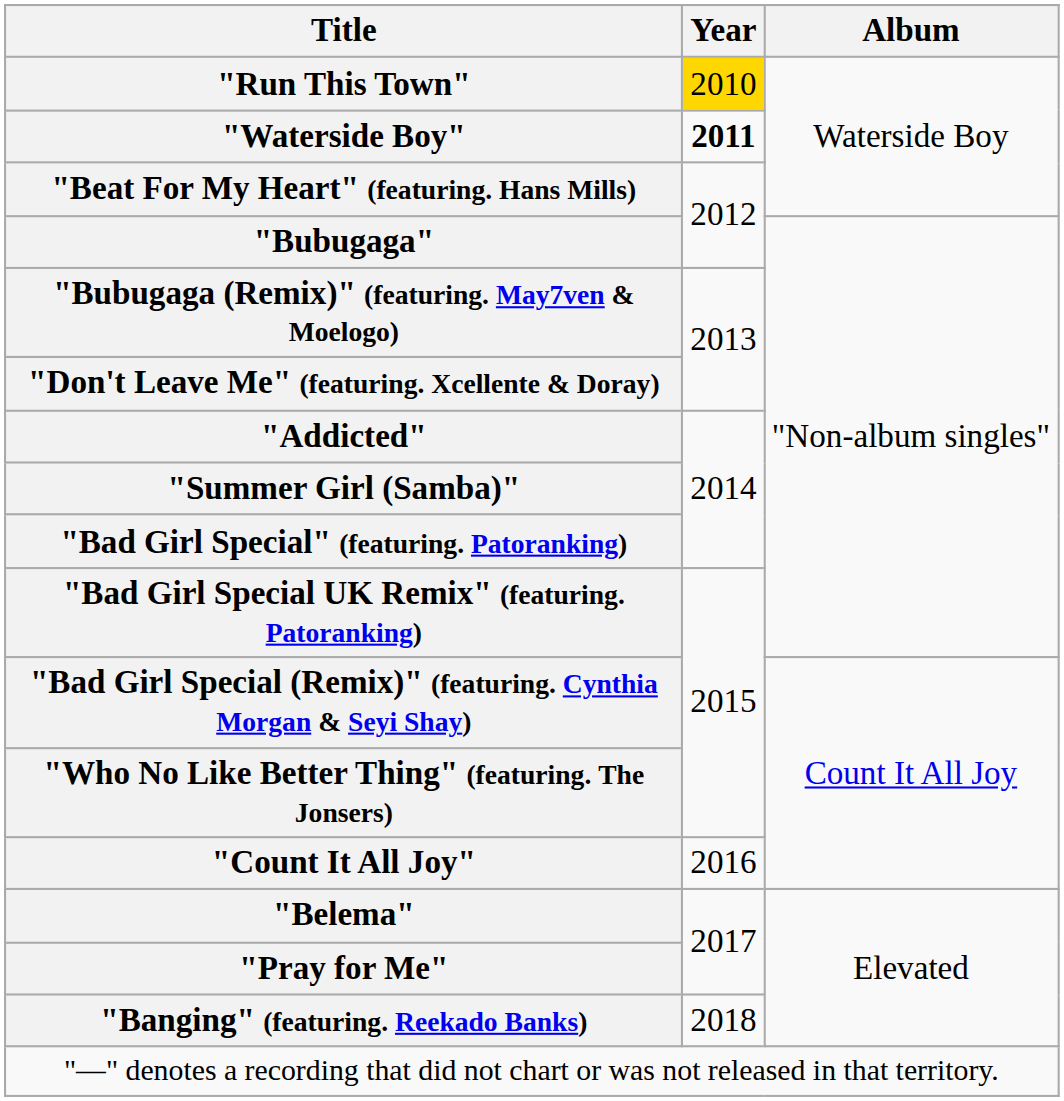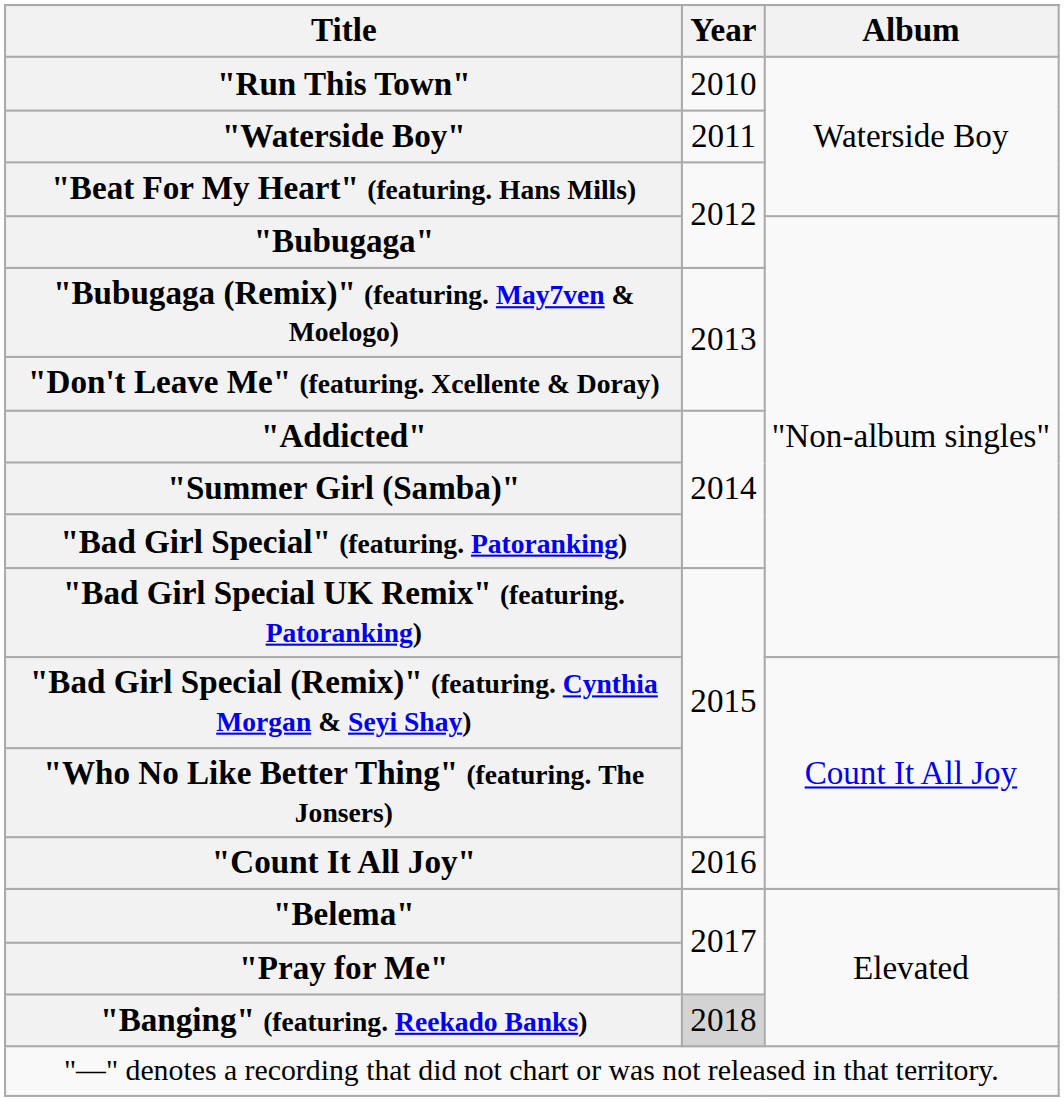"Run This Town" | Year: gold background -> no background
"Waterside Boy" | Year: bold -> normal
"Banging" (featuring. Reekado Banks) | Year: no background -> lightgrey background
